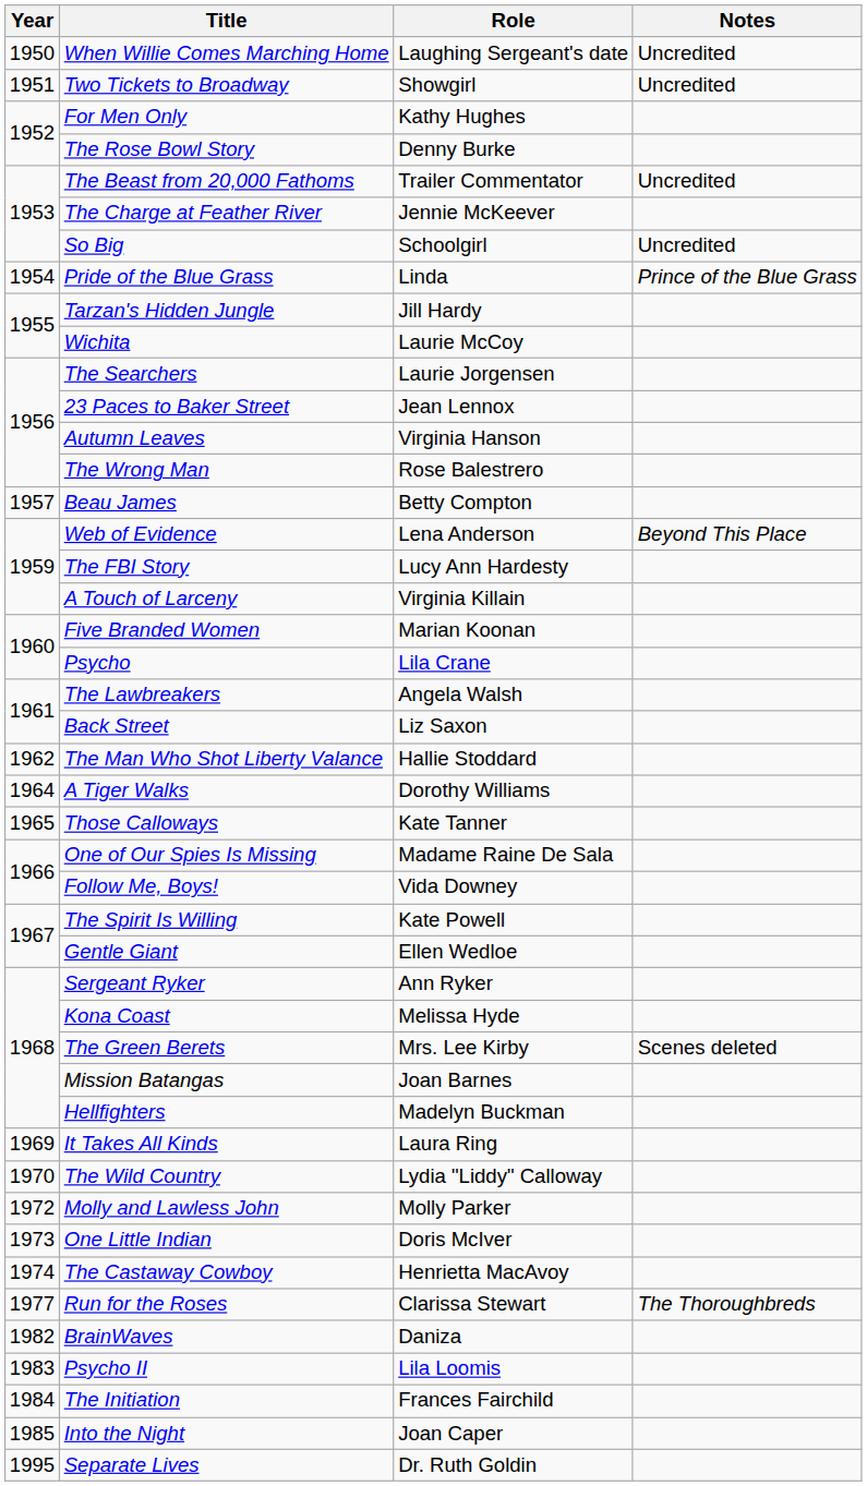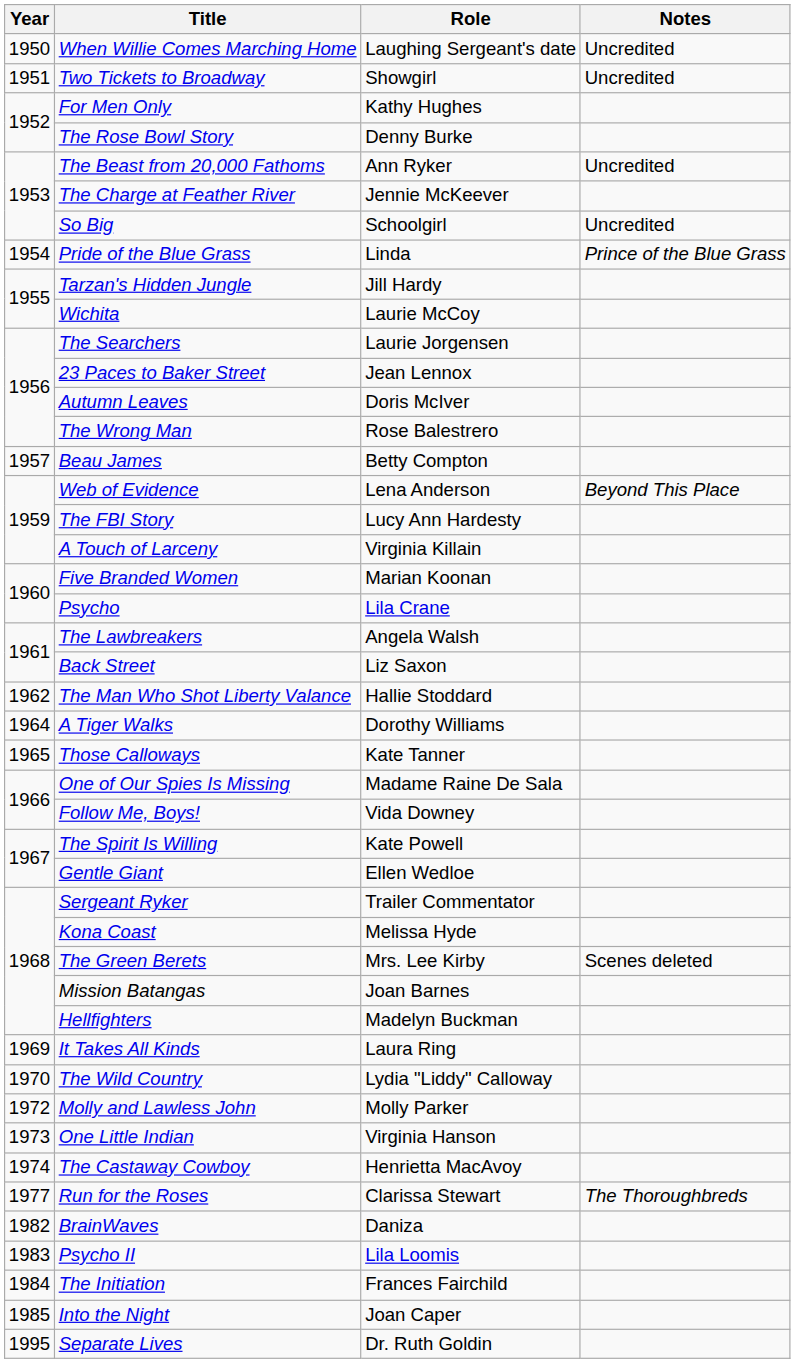The Beast from 20,000 Fathoms | Role: Trailer Commentator -> Ann Ryker
Autumn Leaves | Role: Virginia Hanson -> Doris McIver
Sergeant Ryker | Role: Ann Ryker -> Trailer Commentator
One Little Indian | Role: Doris McIver -> Virginia Hanson
